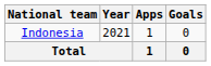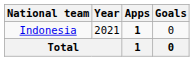Indonesia | Apps: normal -> bold
